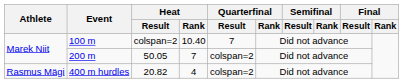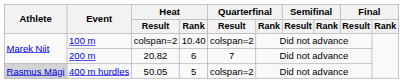100 m | Quarterfinal / Result: 7 -> colspan=2
200 m | Heat / Result: 50.05 -> 20.82
200 m | Heat / Rank: 7 -> 6
200 m | Quarterfinal / Result: colspan=2 -> 7
400 m hurdles | Athlete: no background -> lightgrey background
400 m hurdles | Heat / Result: 20.82 -> 50.05
400 m hurdles | Heat / Rank: 4 -> 5
